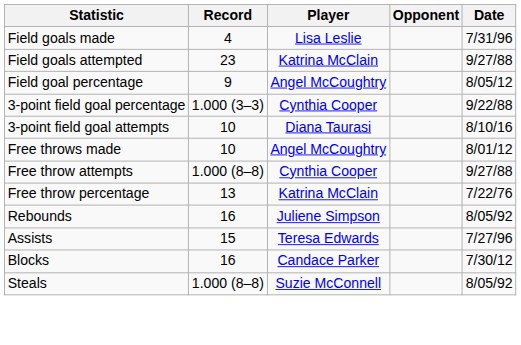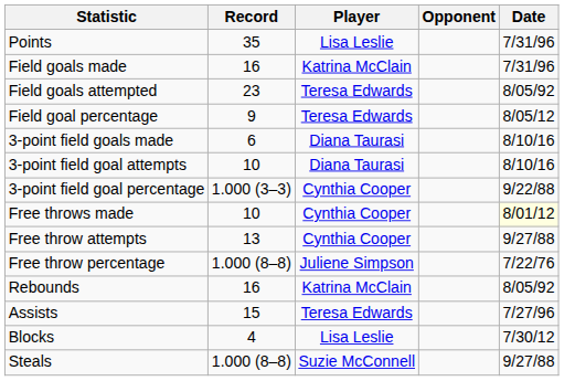+ row: Points | 35 | Lisa Leslie | 7/31/96
Field goals made | Record: 4 -> 16
Field goals made | Player: Lisa Leslie -> Katrina McClain
Field goals attempted | Player: Katrina McClain -> Teresa Edwards
Field goals attempted | Date: 9/27/88 -> 8/05/92
Field goal percentage | Player: Angel McCoughtry -> Teresa Edwards
+ row: 3-point field goals made | 6 | Diana Taurasi | 8/10/16
rows swapped: 3-point field goal attempts <-> 3-point field goal percentage
Free throws made | Player: Angel McCoughtry -> Cynthia Cooper
Free throws made | Date: no background -> lightyellow background
Free throw attempts | Record: 1.000 (8–8) -> 13
Free throw percentage | Record: 13 -> 1.000 (8–8)
Free throw percentage | Player: Katrina McClain -> Juliene Simpson
Rebounds | Player: Juliene Simpson -> Katrina McClain
Blocks | Record: 16 -> 4
Blocks | Player: Candace Parker -> Lisa Leslie
Steals | Date: 8/05/92 -> 9/27/88
